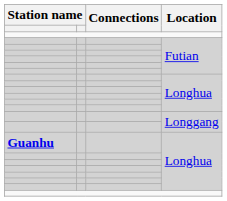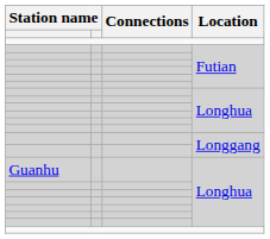Guanhu / Longhua | column 1: bold -> normal
